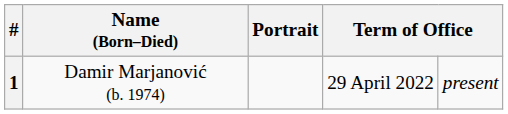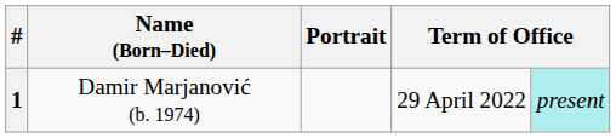1 | column 5: no background -> paleturquoise background
